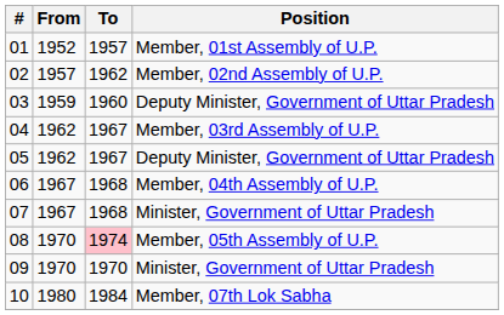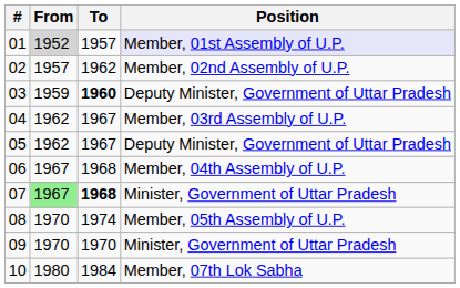01 | From: no background -> lightgrey background
01 | Position: no background -> lavender background
03 | To: normal -> bold
07 | From: no background -> lightgreen background
07 | To: normal -> bold
08 | To: pink background -> no background
